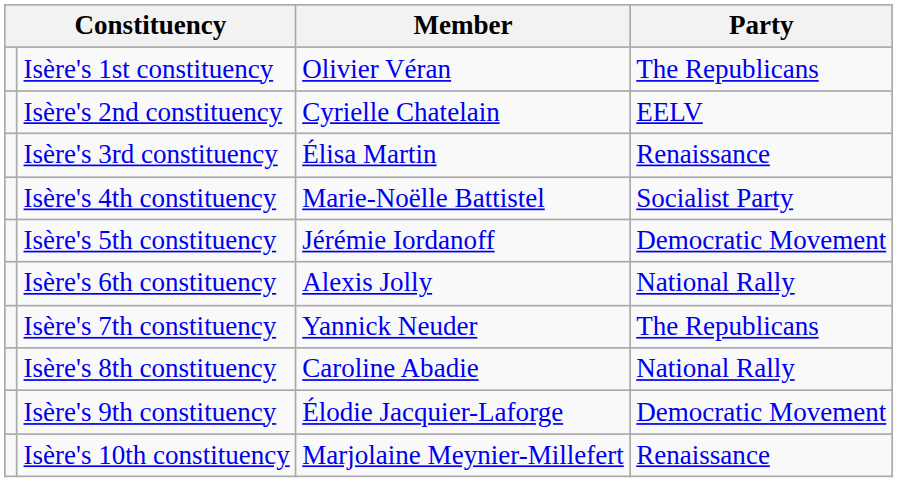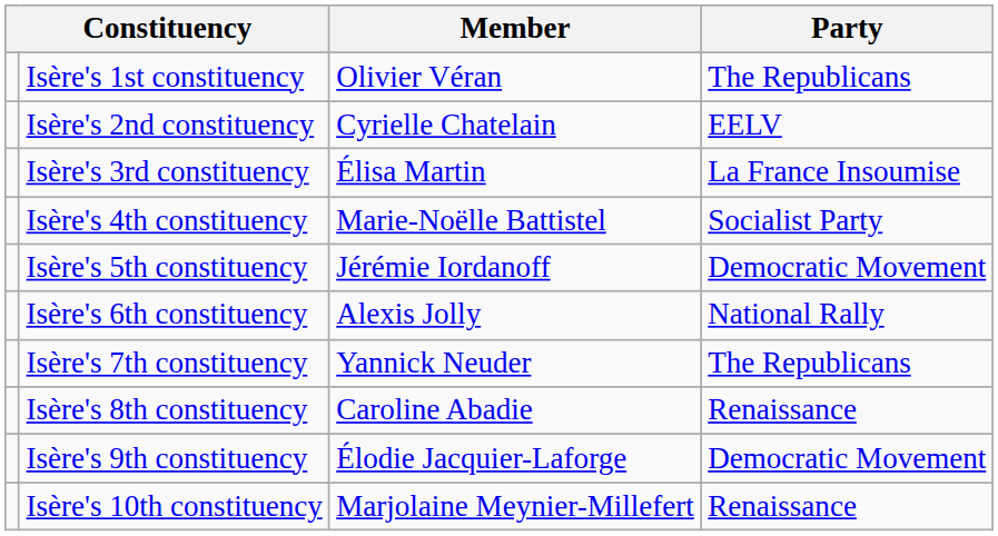Isère's 3rd constituency | Party: Renaissance -> La France Insoumise
Isère's 8th constituency | Party: National Rally -> Renaissance
